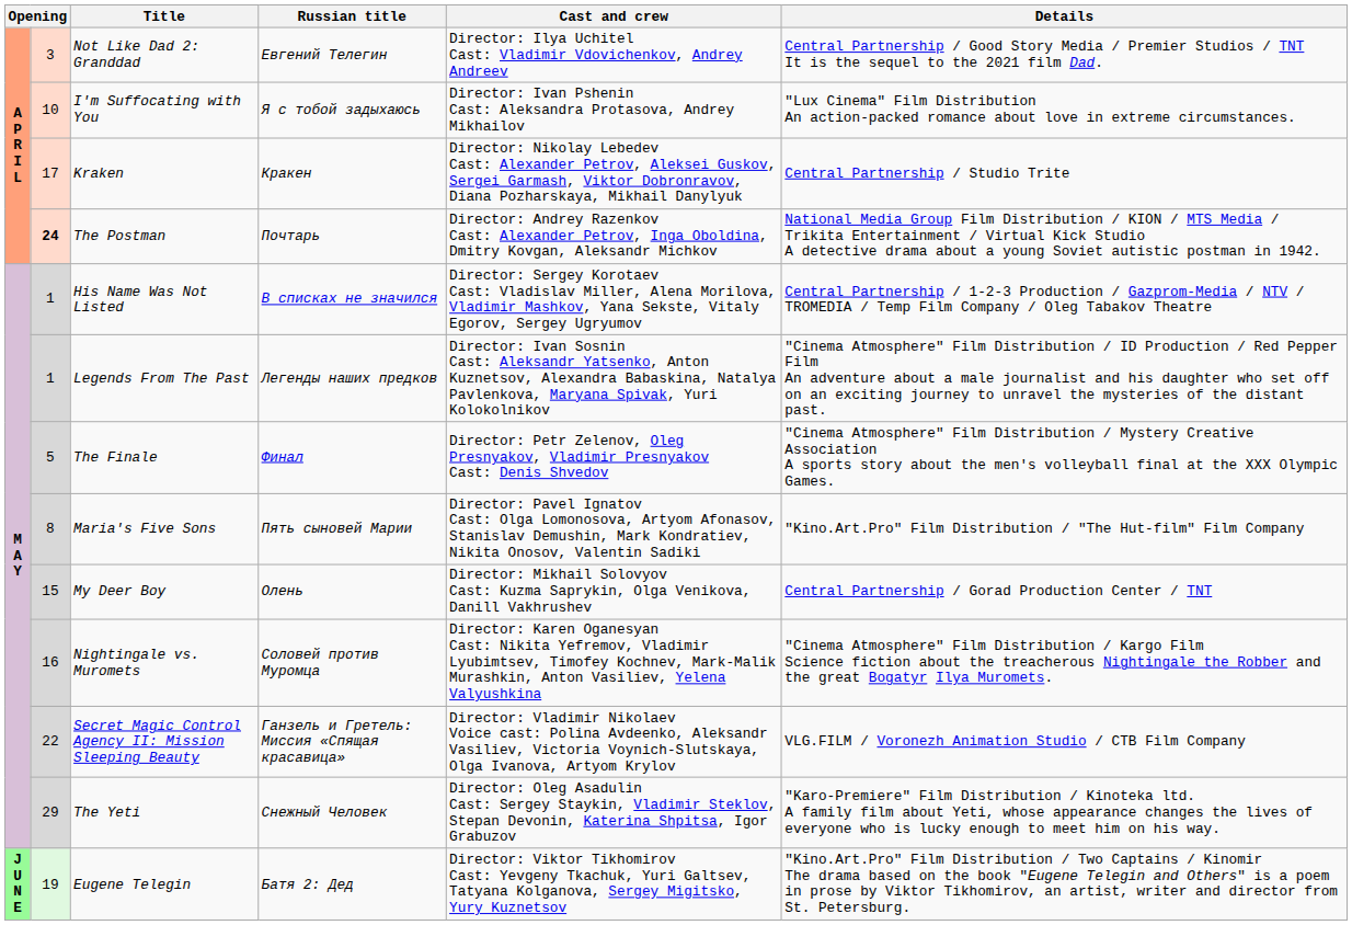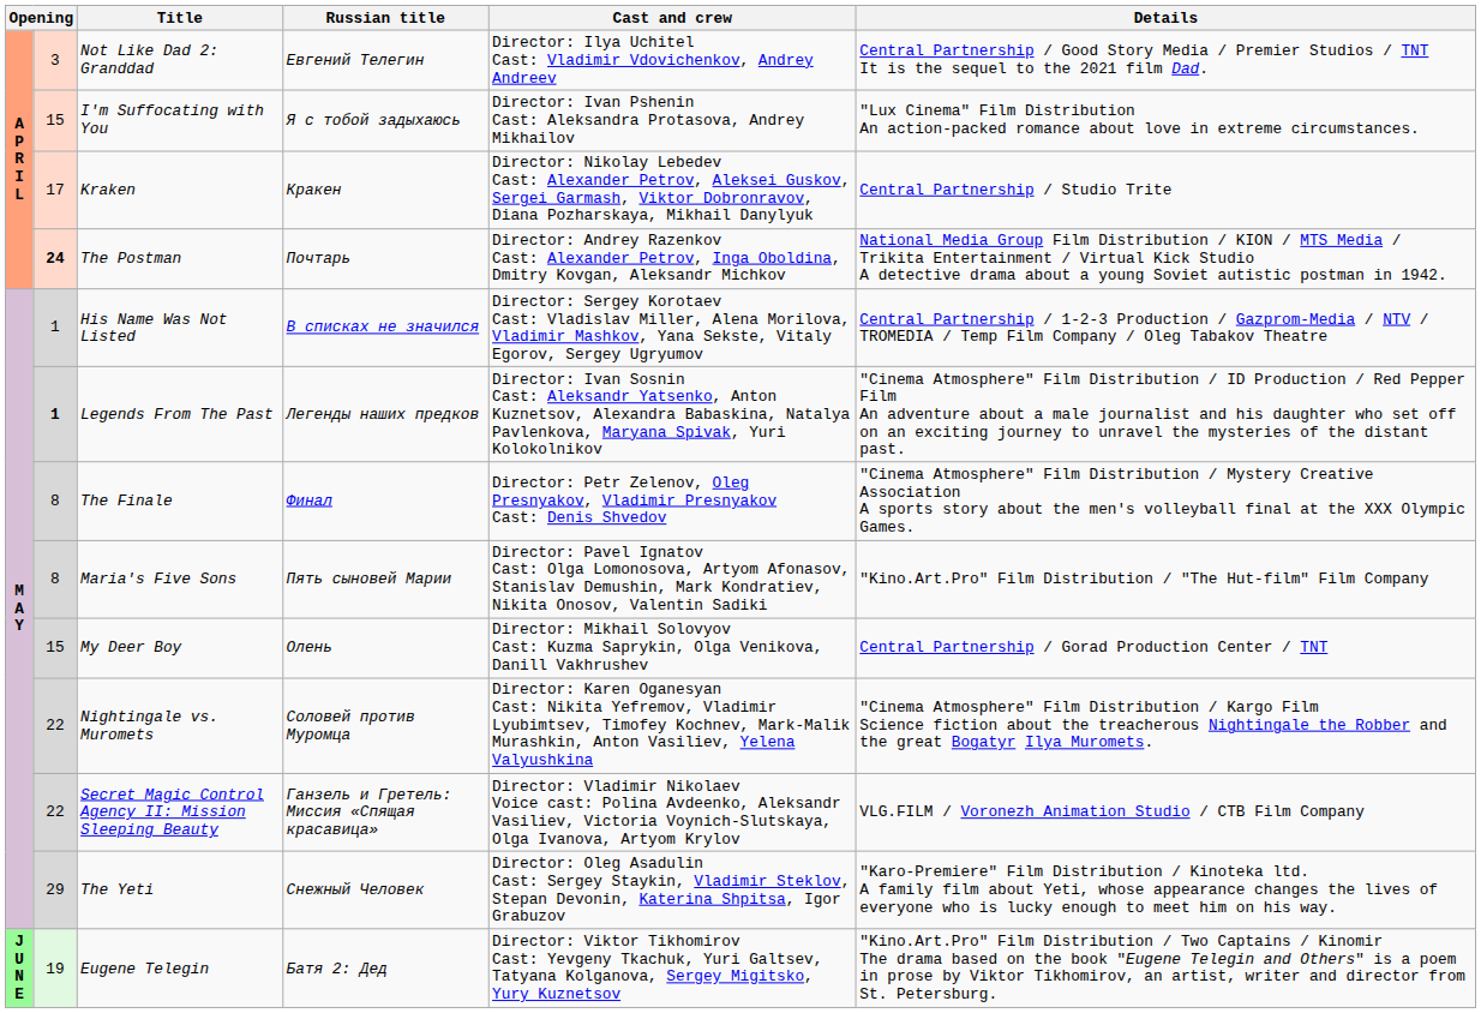I'm Suffocating with You | column 2: 10 -> 15
Legends From The Past | column 2: normal -> bold
The Finale | column 2: 5 -> 8
Nightingale vs. Muromets | column 2: 16 -> 22
